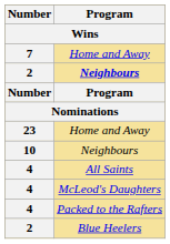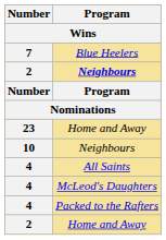row 3 | Program: Home and Away -> Blue Heelers
row 12 | Program: Blue Heelers -> Home and Away
